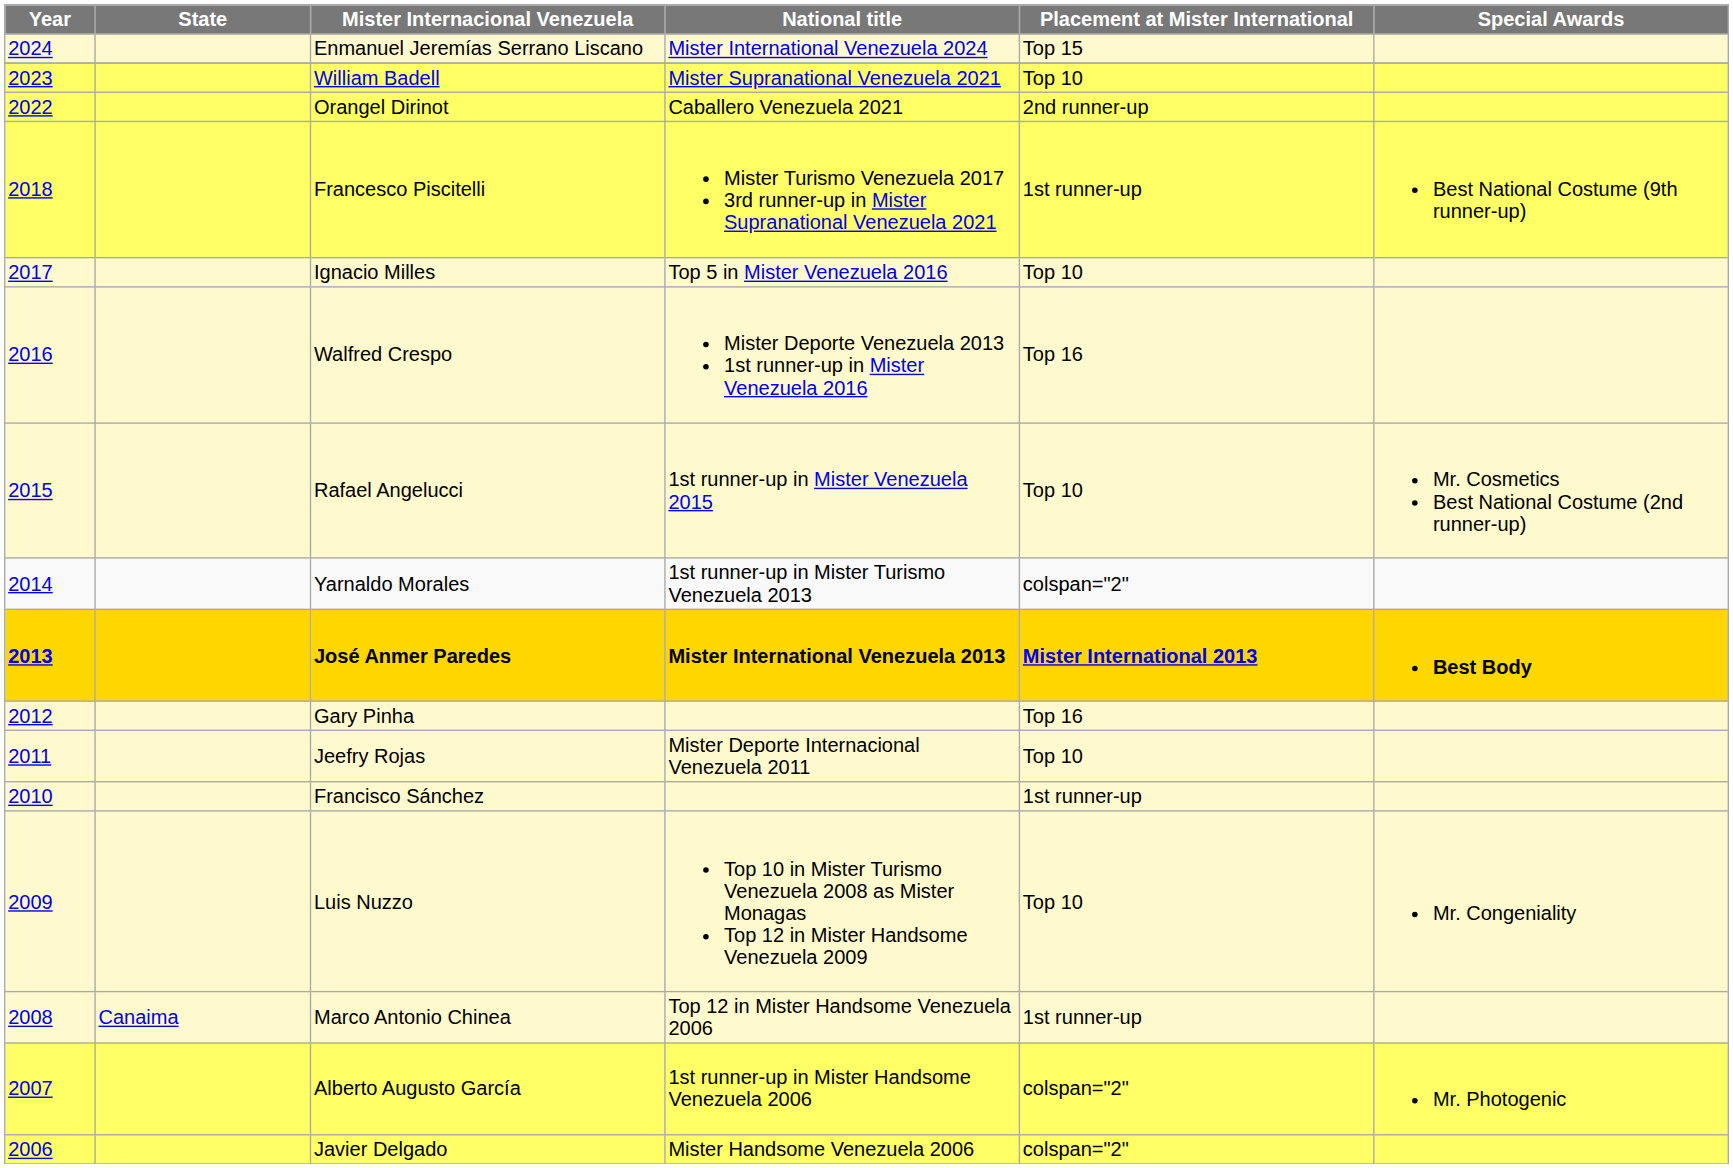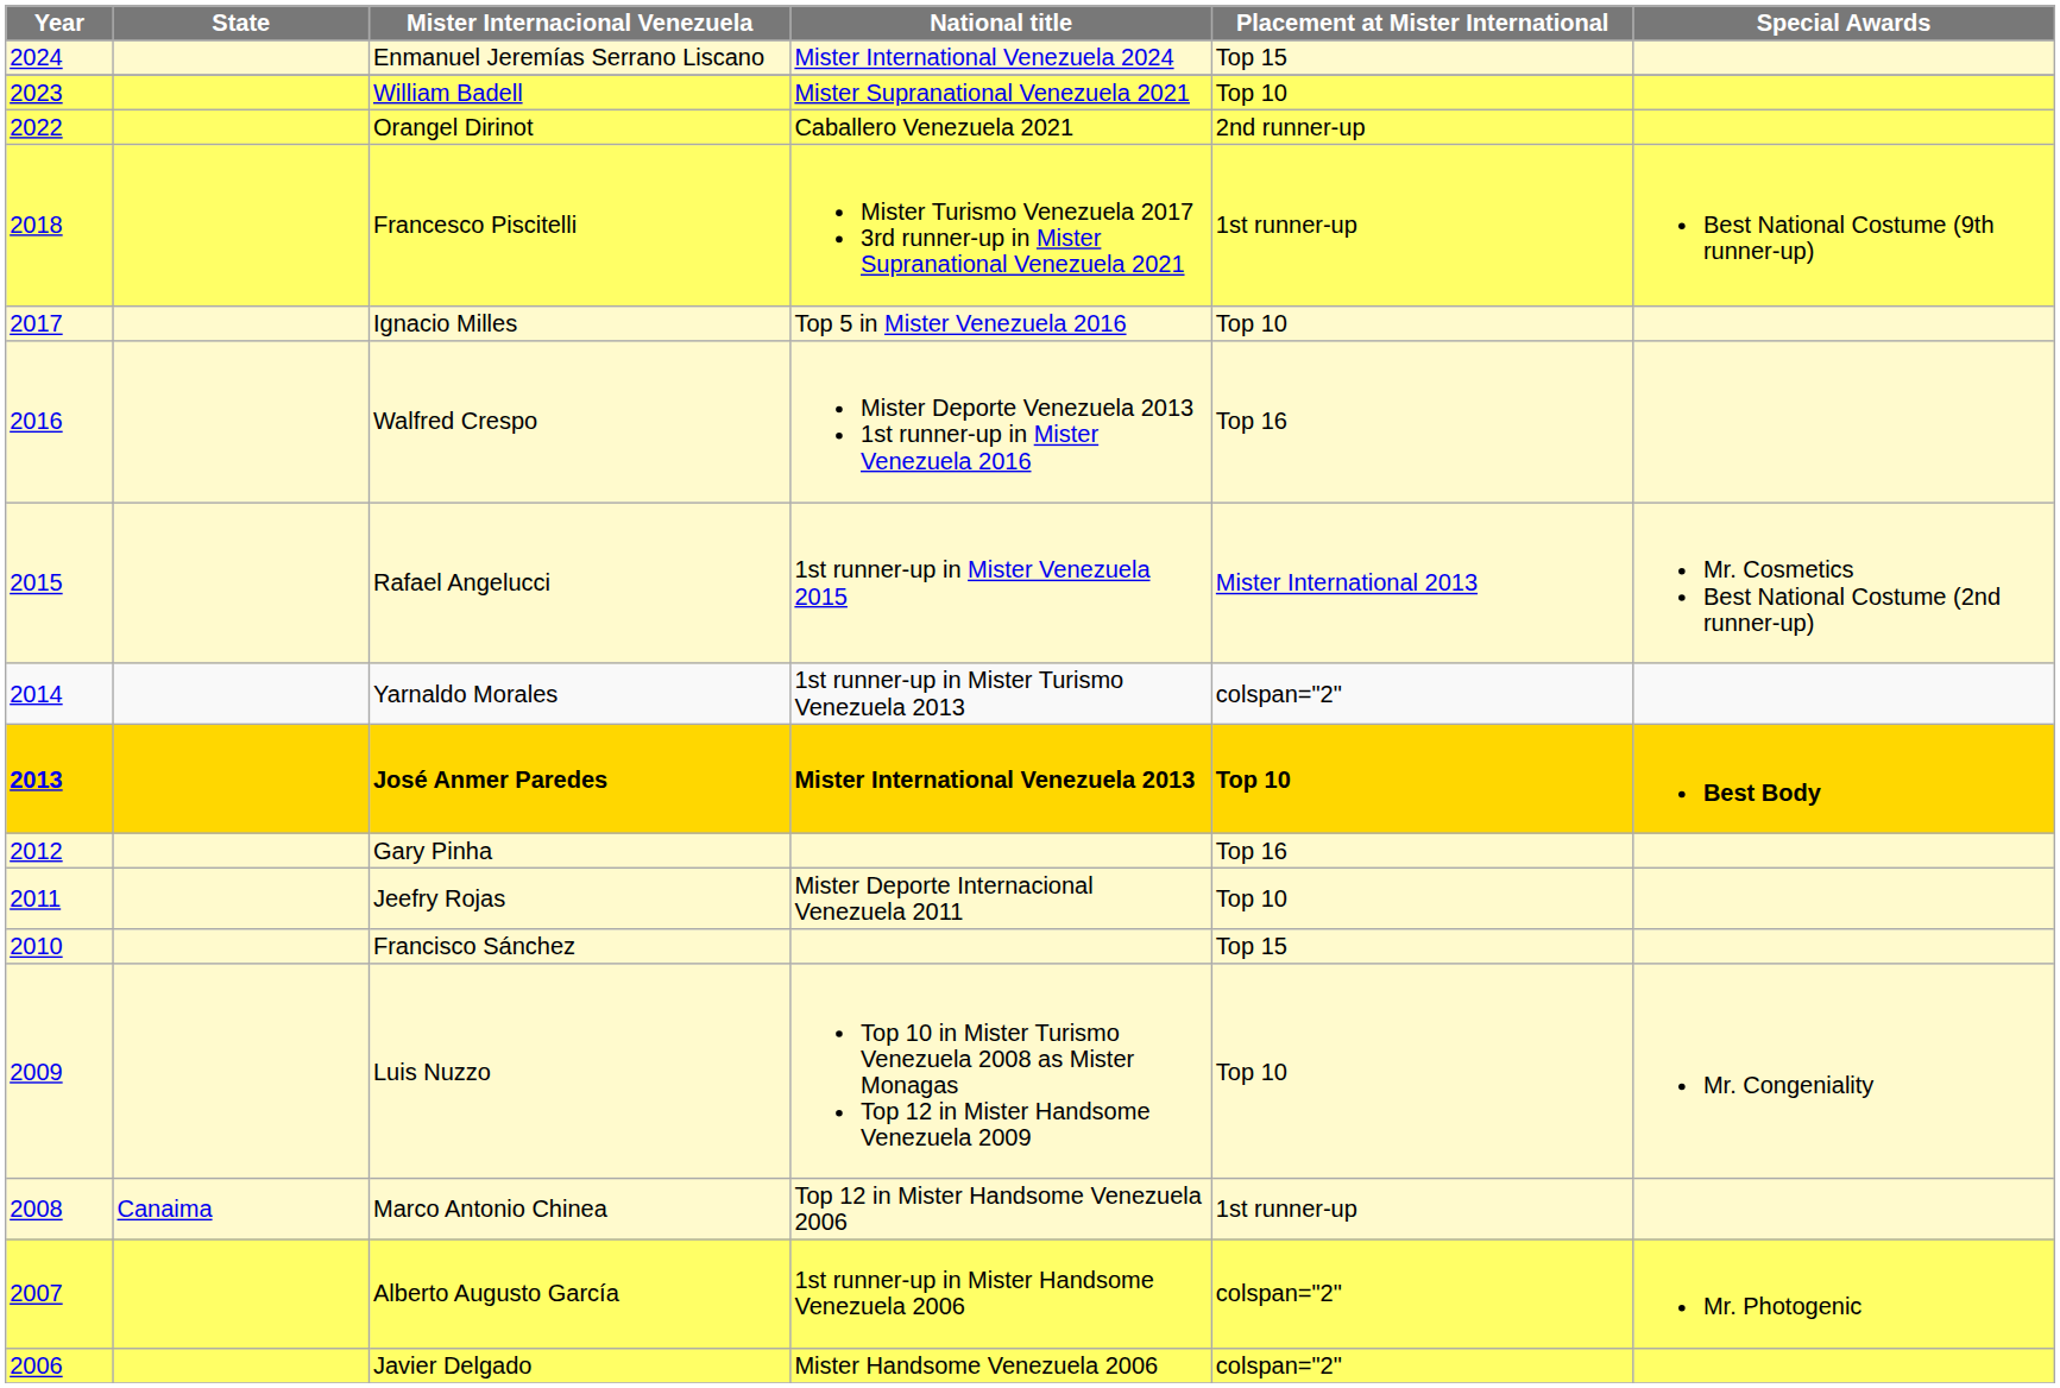Rafael Angelucci | Placement at Mister International: Top 10 -> Mister International 2013
José Anmer Paredes | Placement at Mister International: Mister International 2013 -> Top 10
Francisco Sánchez | Placement at Mister International: 1st runner-up -> Top 15
